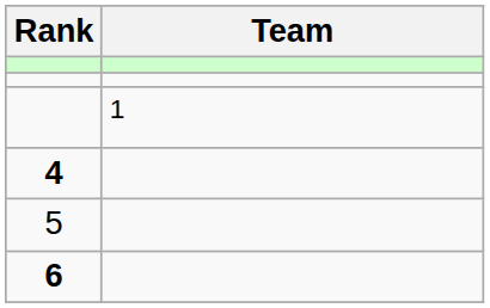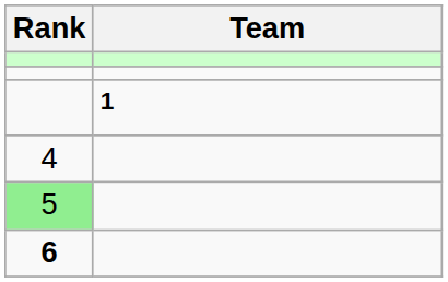row 4 | Team: normal -> bold
row 5 | Rank: bold -> normal
row 6 | Rank: no background -> lightgreen background
